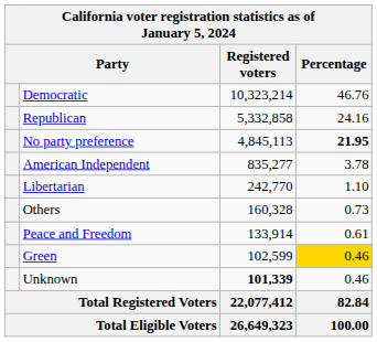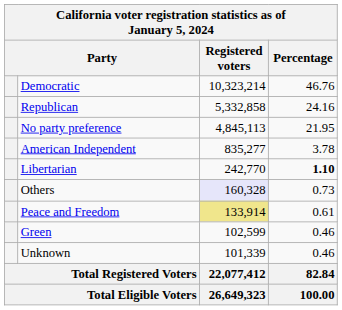No party preference | Percentage: bold -> normal
Libertarian | Percentage: normal -> bold
Others | Registered voters: no background -> lavender background
Peace and Freedom | Registered voters: no background -> khaki background
Green | Percentage: gold background -> no background
Unknown | Registered voters: bold -> normal
